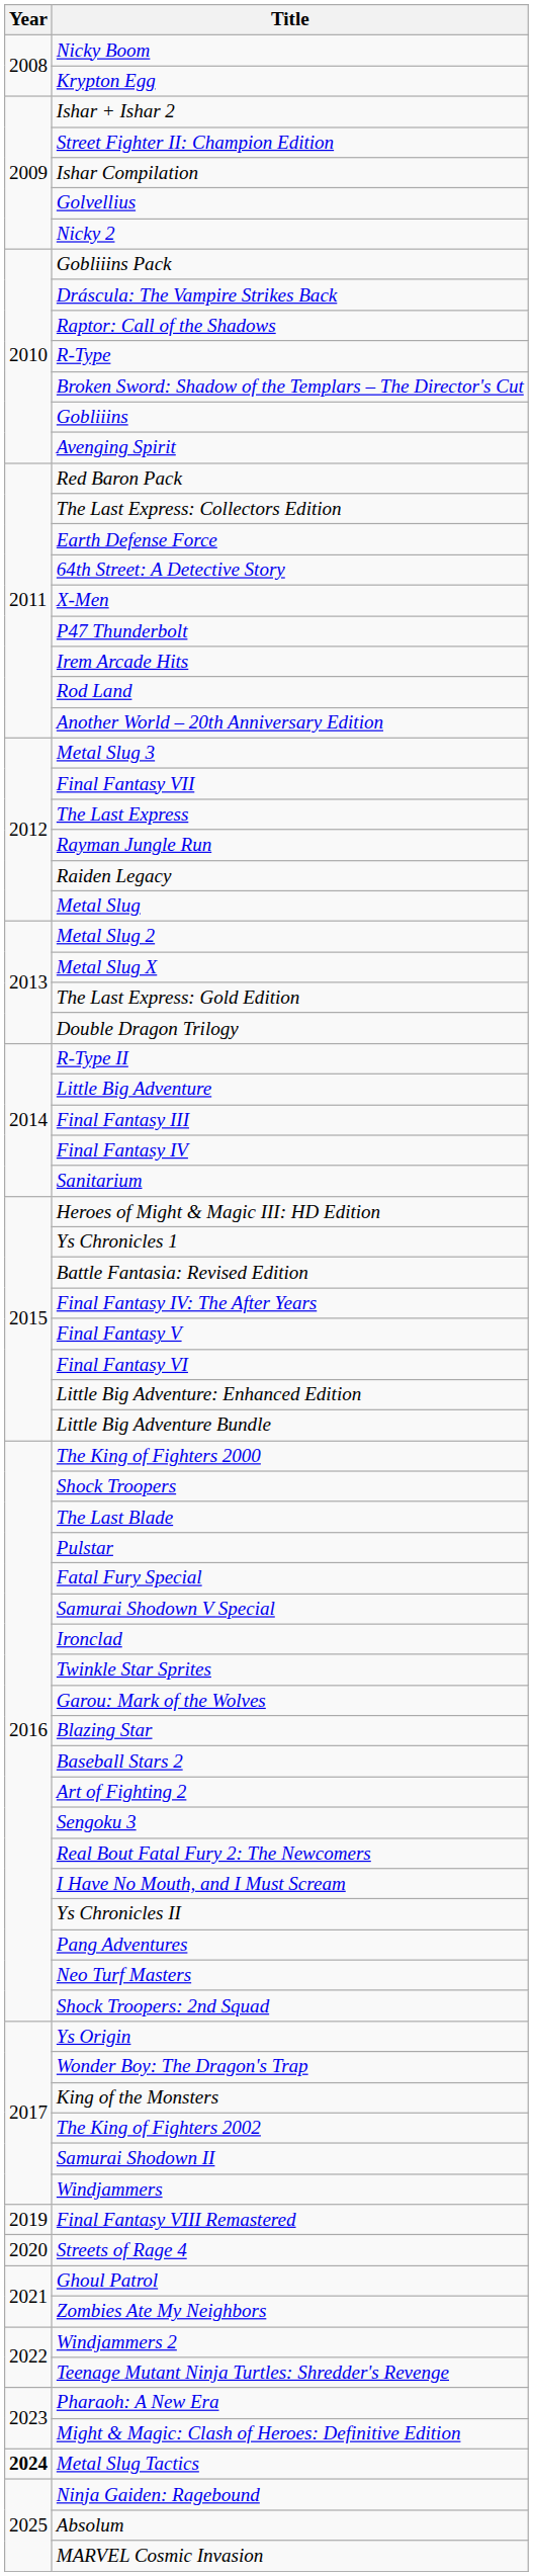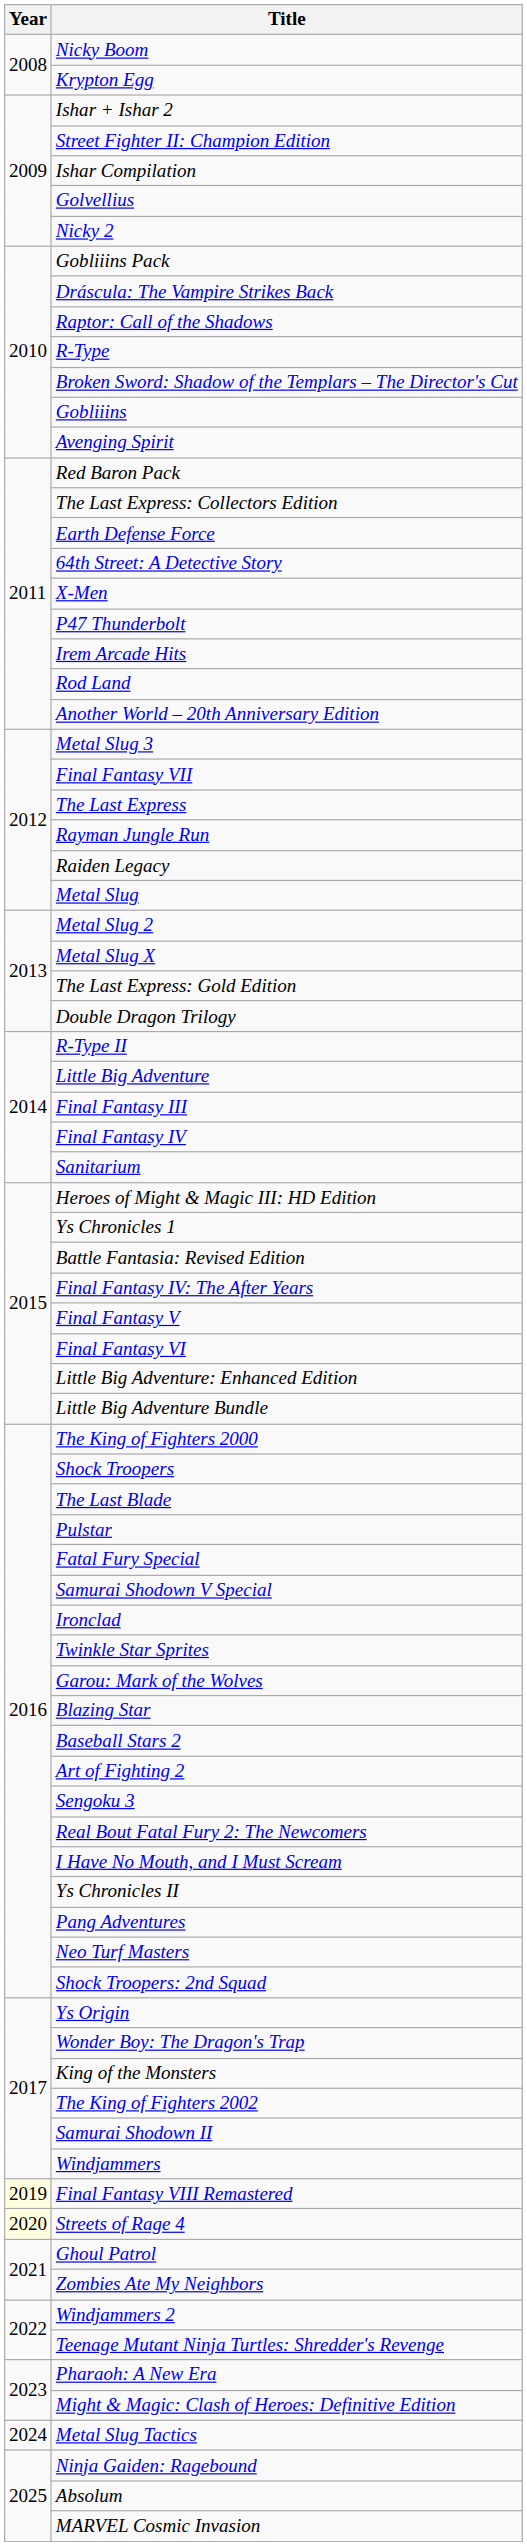Final Fantasy VIII Remastered | Year: no background -> lightyellow background
Streets of Rage 4 | Year: no background -> lightyellow background
Metal Slug Tactics | Year: bold -> normal
